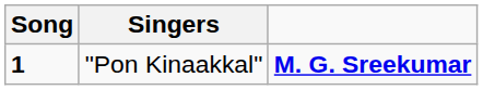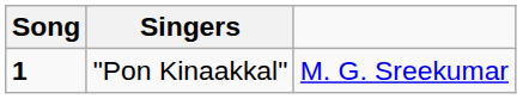"Pon Kinaakkal" | column 3: bold -> normal
